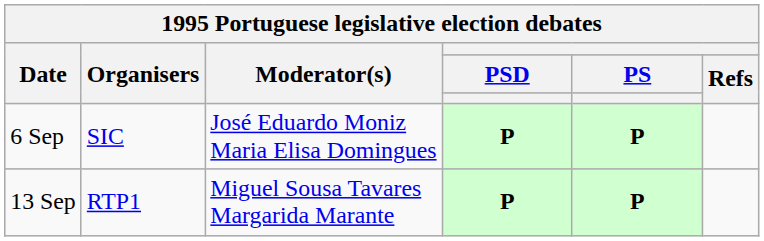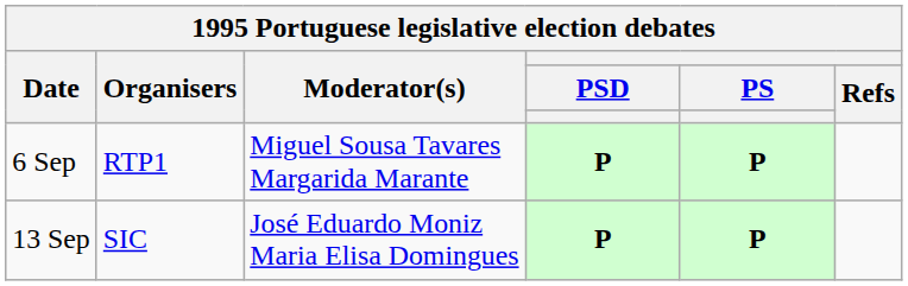6 Sep | 1995 Portuguese legislative election debates / Organisers: SIC -> RTP1
6 Sep | 1995 Portuguese legislative election debates / Moderator(s): José Eduardo Moniz Maria Elisa Domingues -> Miguel Sousa Tavares Margarida Marante
13 Sep | 1995 Portuguese legislative election debates / Organisers: RTP1 -> SIC
13 Sep | 1995 Portuguese legislative election debates / Moderator(s): Miguel Sousa Tavares Margarida Marante -> José Eduardo Moniz Maria Elisa Domingues
